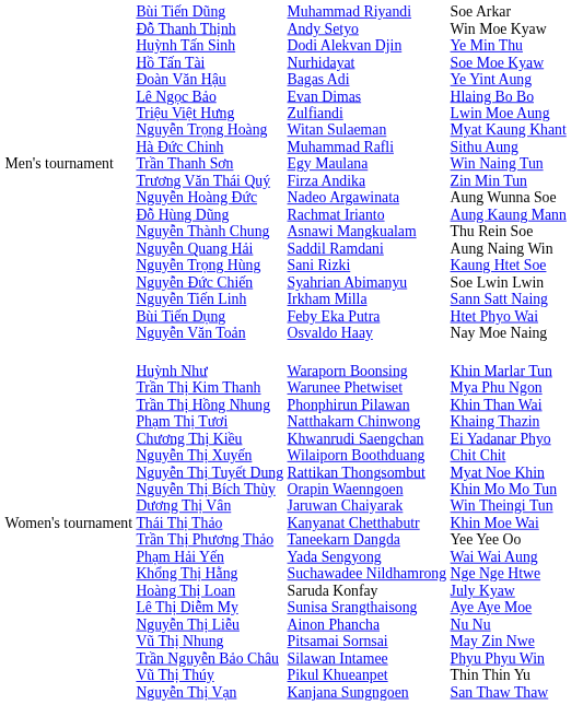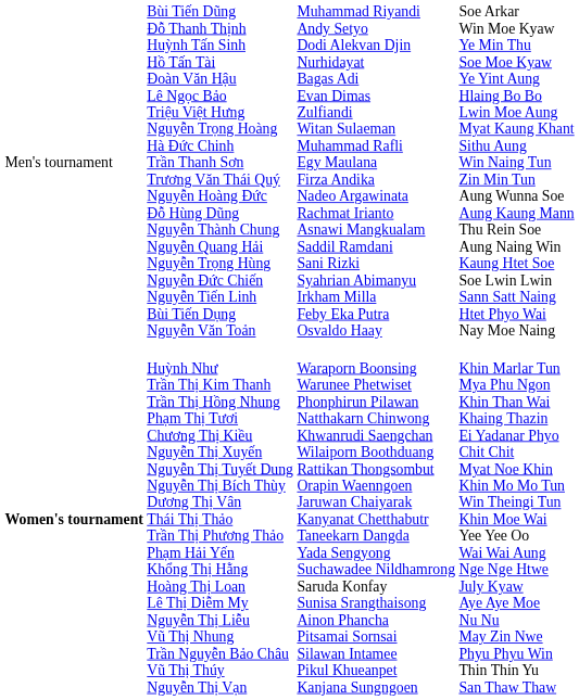Women's tournament | column 1: normal -> bold
